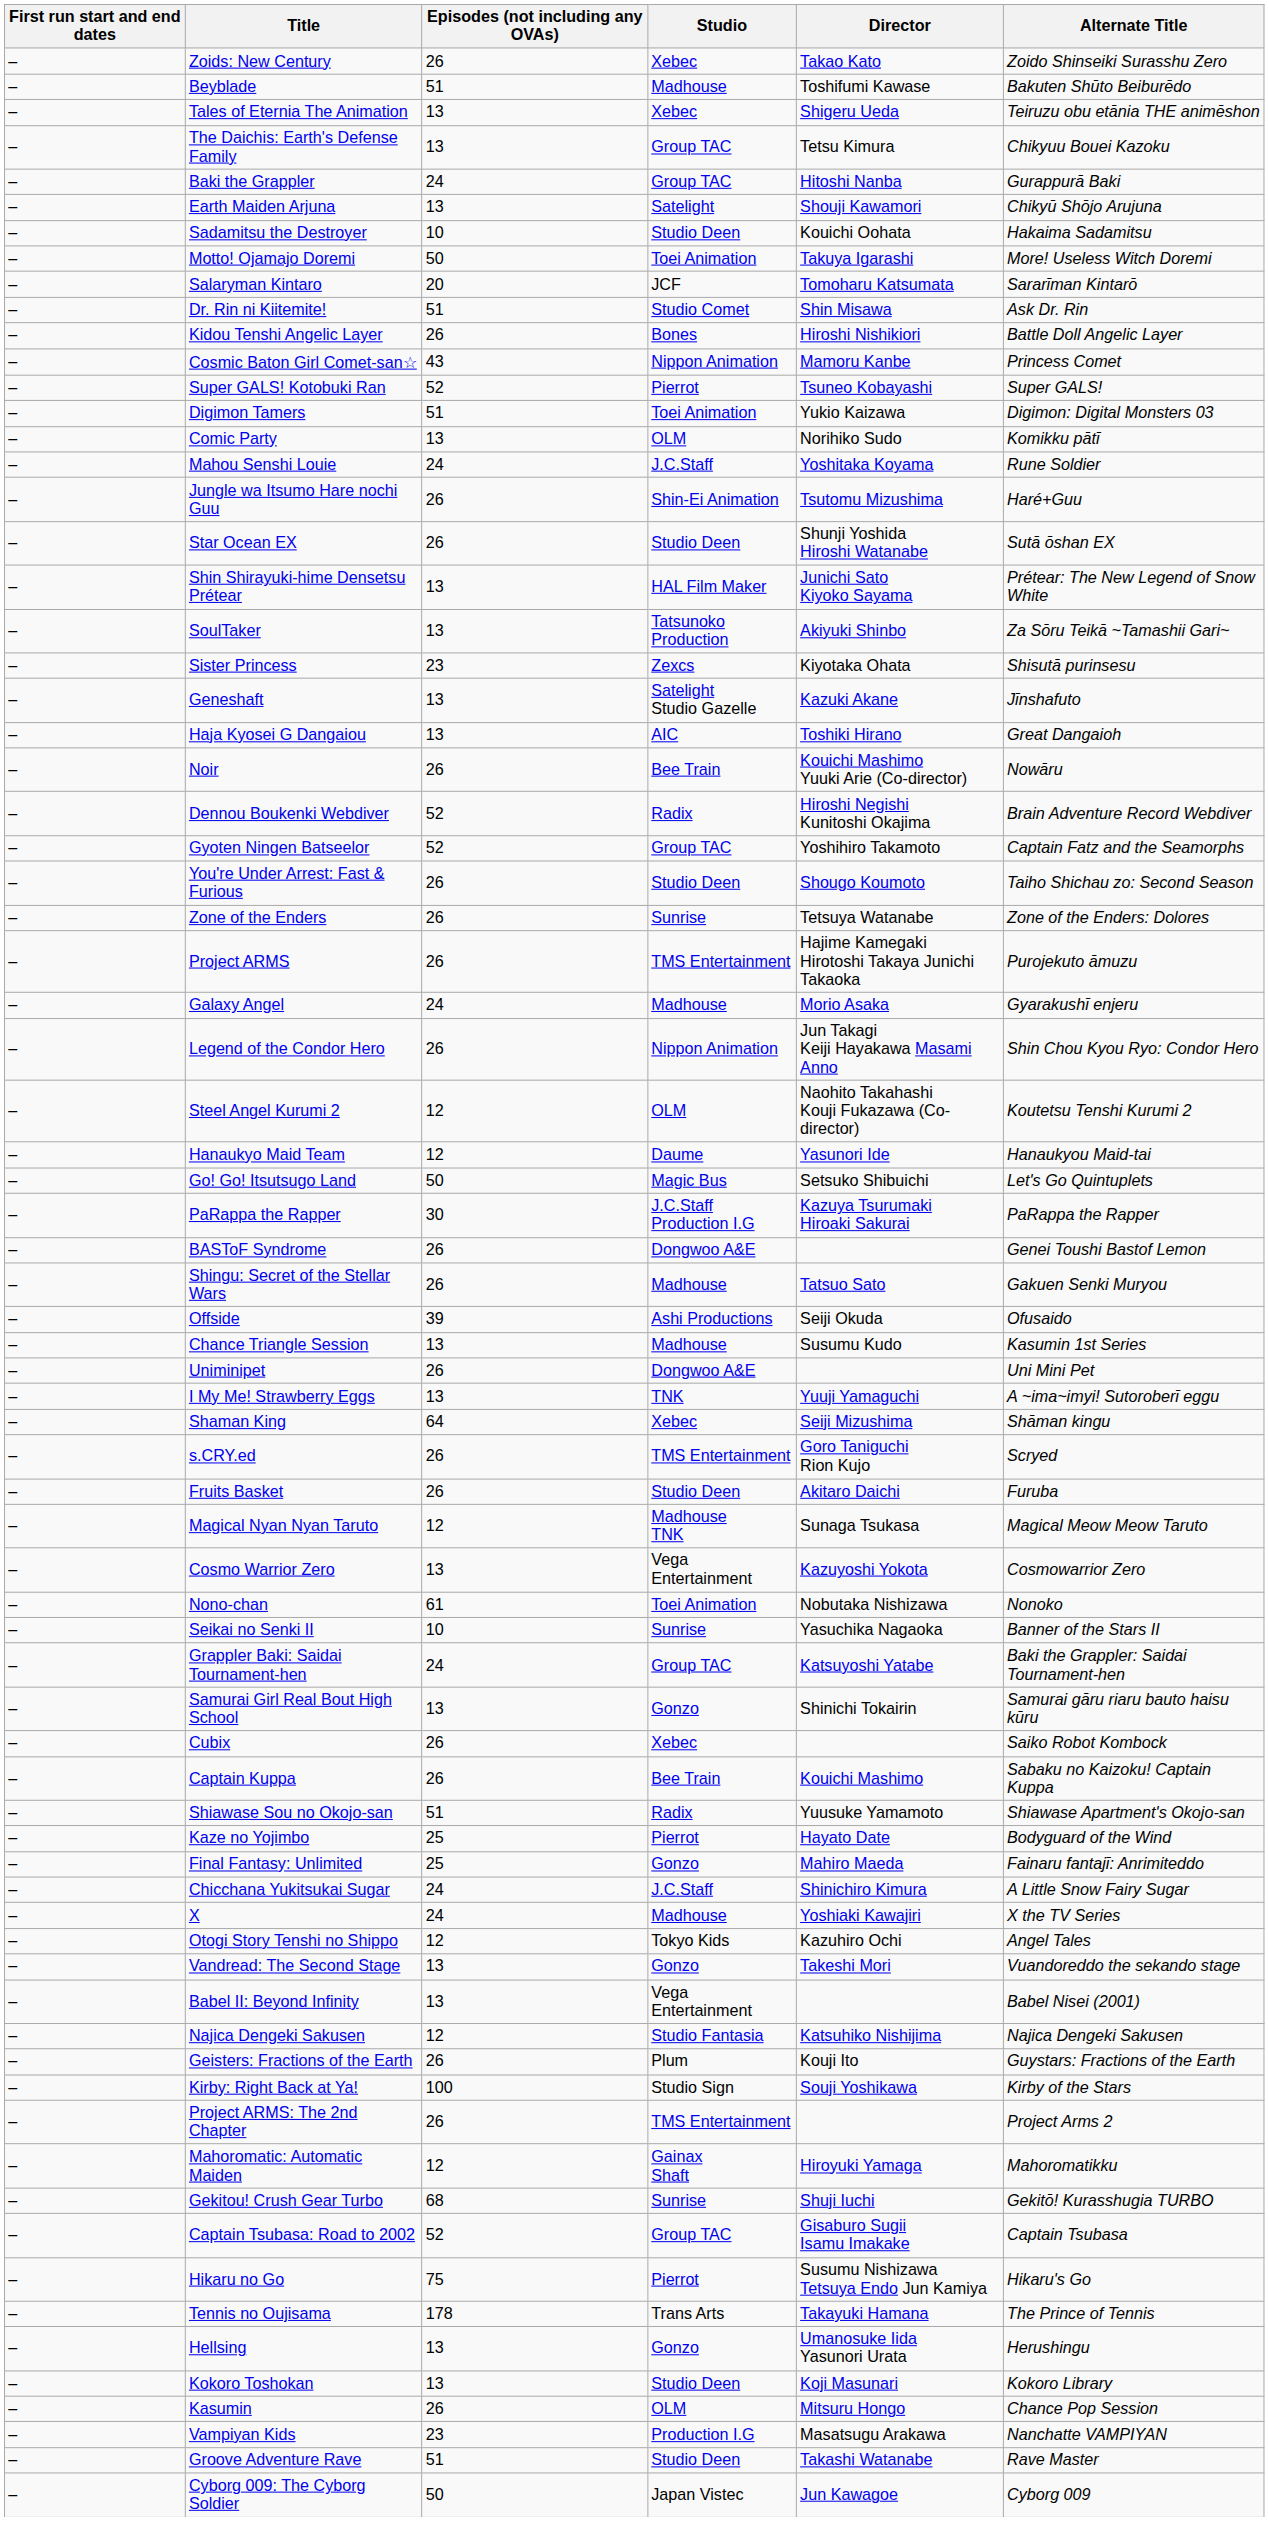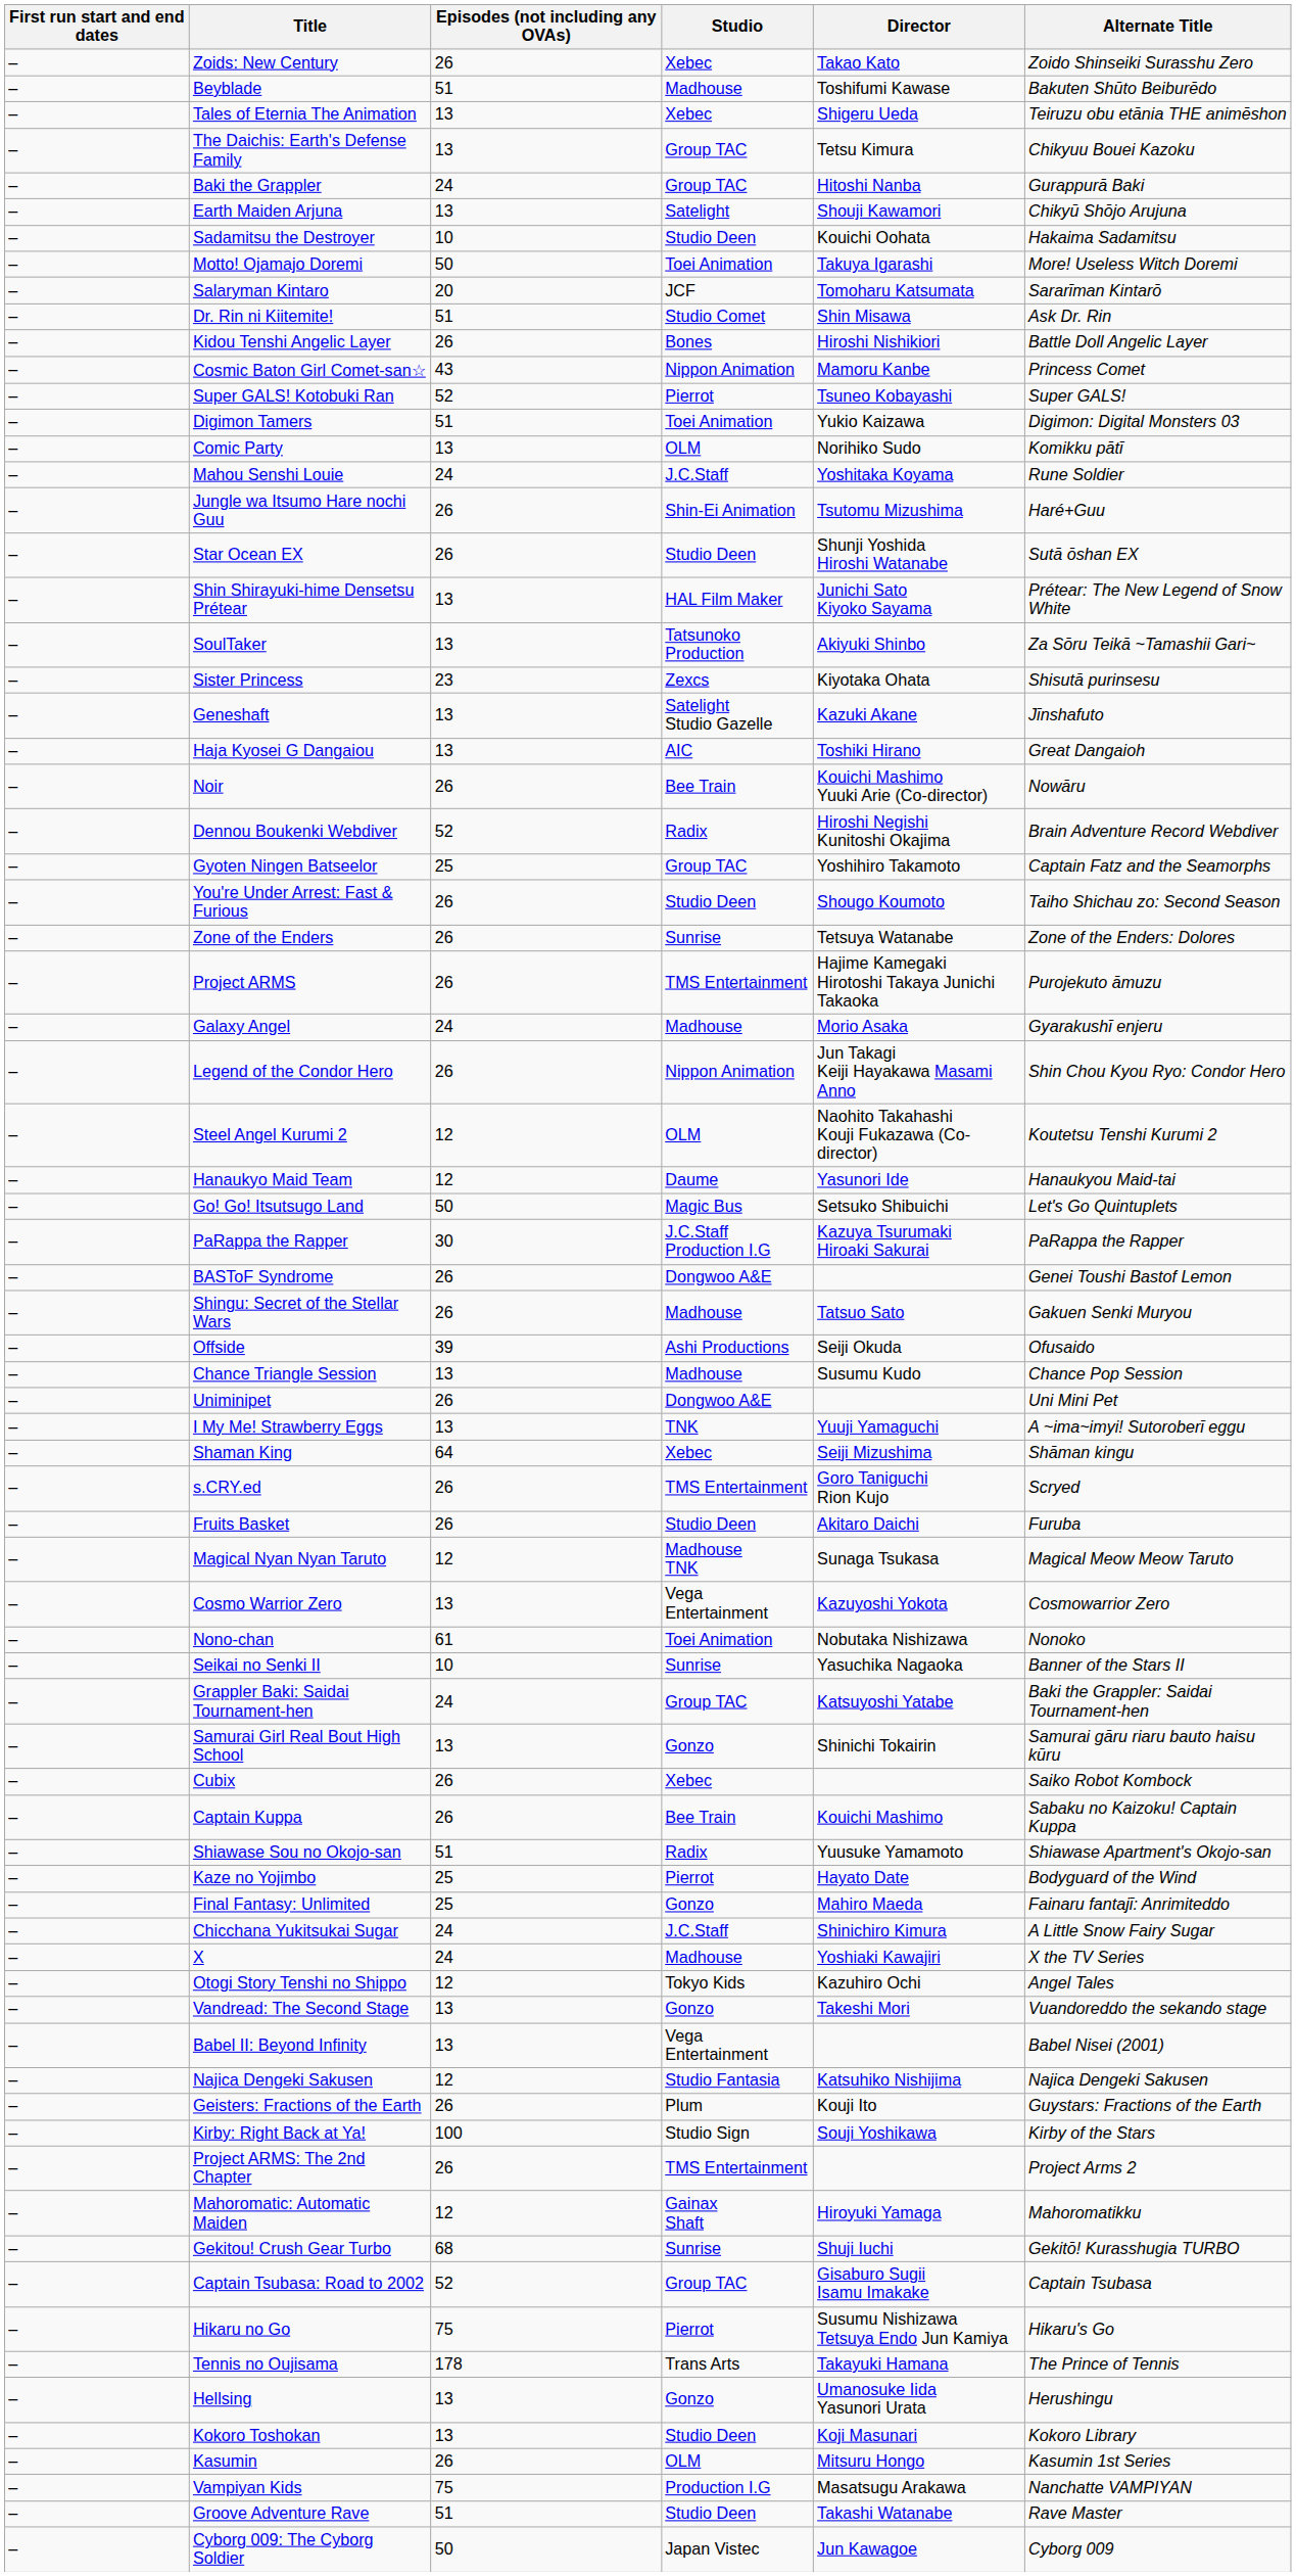Gyoten Ningen Batseelor | Episodes (not including any OVAs): 52 -> 25
Chance Triangle Session | Alternate Title: Kasumin 1st Series -> Chance Pop Session
Kasumin | Alternate Title: Chance Pop Session -> Kasumin 1st Series
Vampiyan Kids | Episodes (not including any OVAs): 23 -> 75
